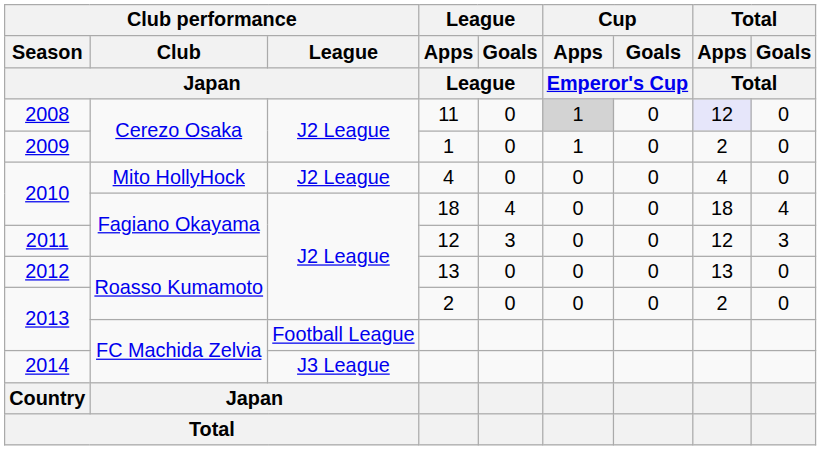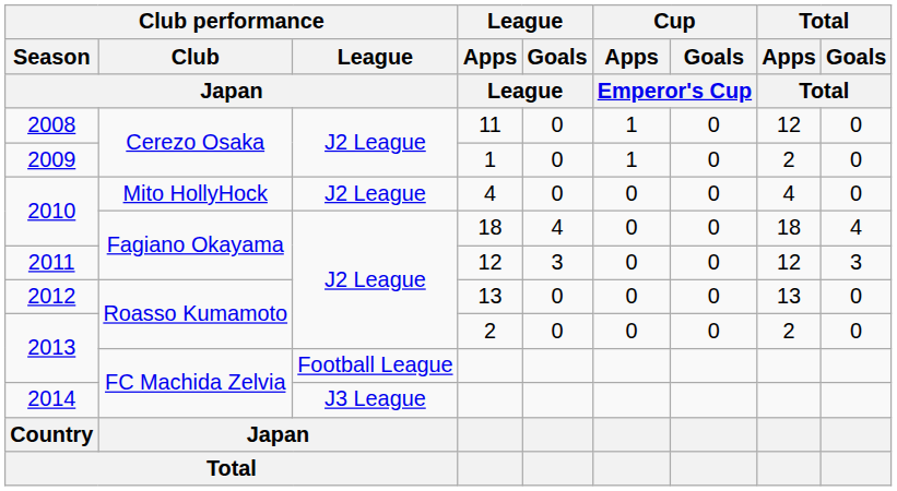11 | Cup / Apps / Emperor's Cup: lightgrey background -> no background
11 | Total / Apps / Total: lavender background -> no background
